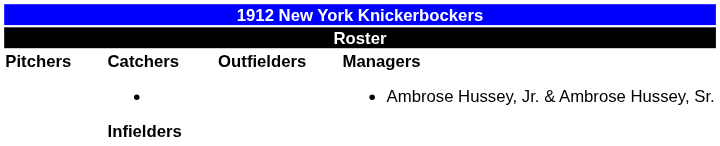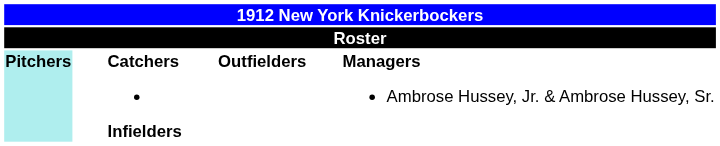Pitchers | column 1: no background -> paleturquoise background
